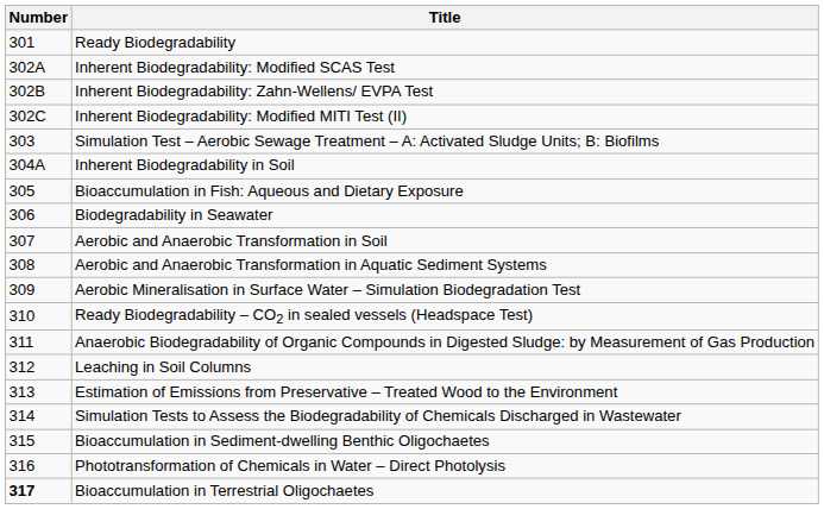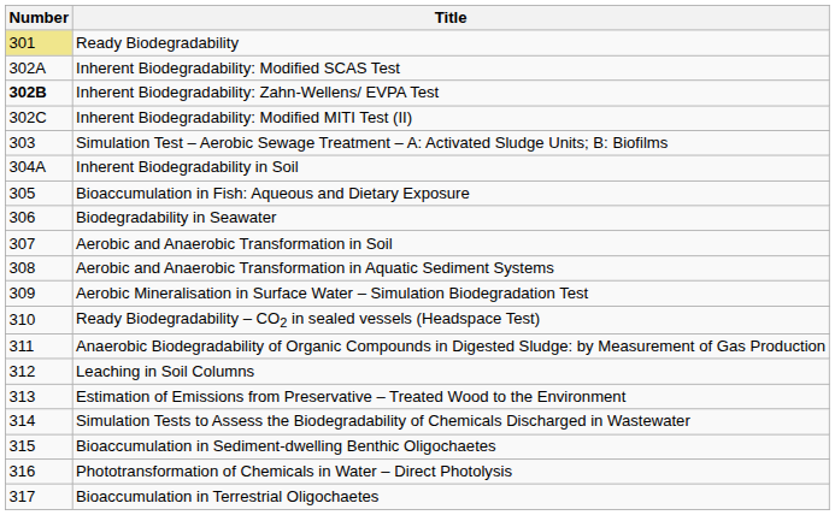Ready Biodegradability | Number: no background -> khaki background
Inherent Biodegradability: Zahn-Wellens/ EVPA Test | Number: normal -> bold
Bioaccumulation in Terrestrial Oligochaetes | Number: bold -> normal
